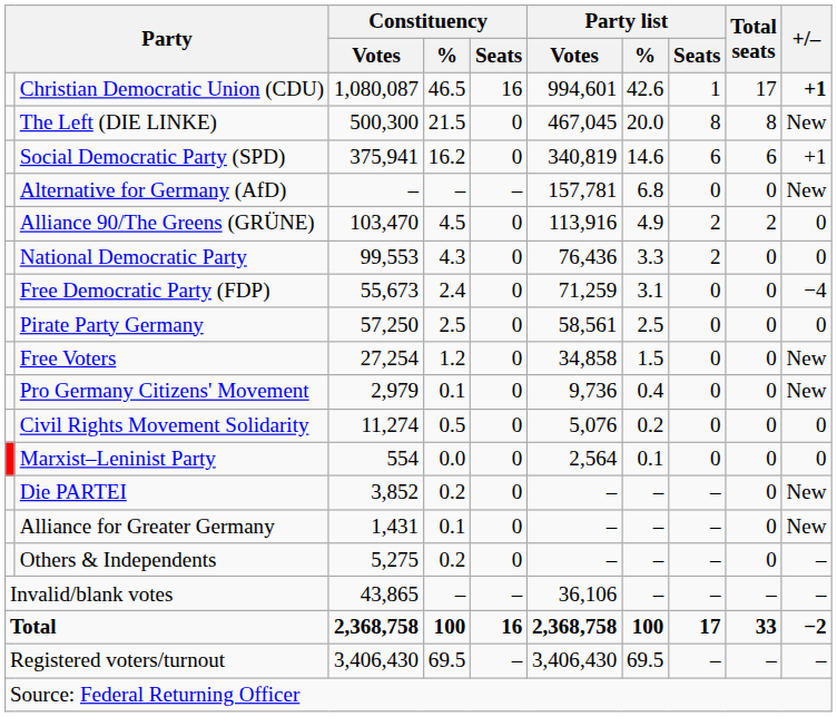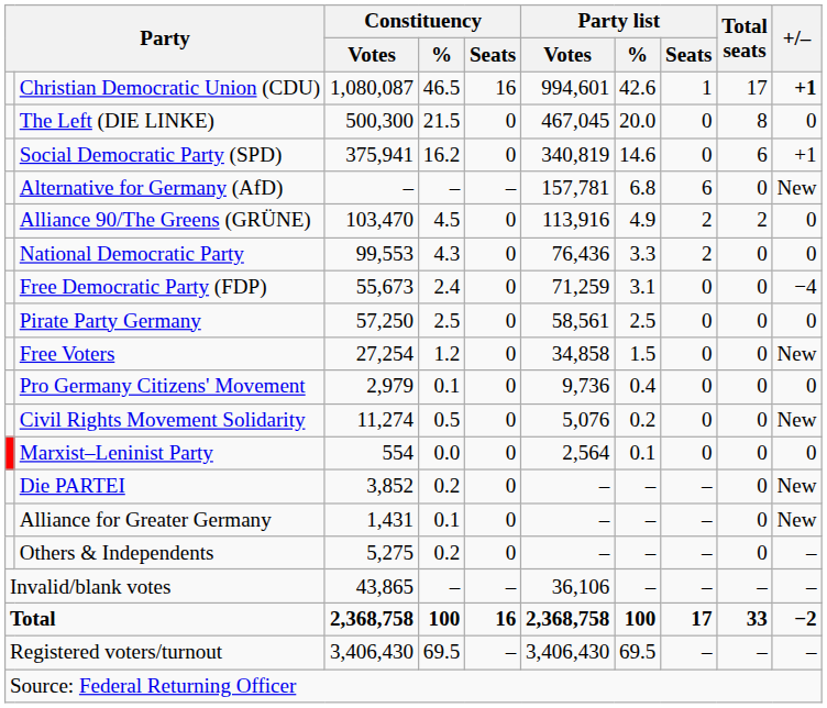The Left (DIE LINKE) | Party list / Seats: 8 -> 0
The Left (DIE LINKE) | +/–: New -> 0
Social Democratic Party (SPD) | Party list / Seats: 6 -> 0
Alternative for Germany (AfD) | Party list / Seats: 0 -> 6
Pro Germany Citizens' Movement | +/–: New -> 0
Civil Rights Movement Solidarity | +/–: 0 -> New
